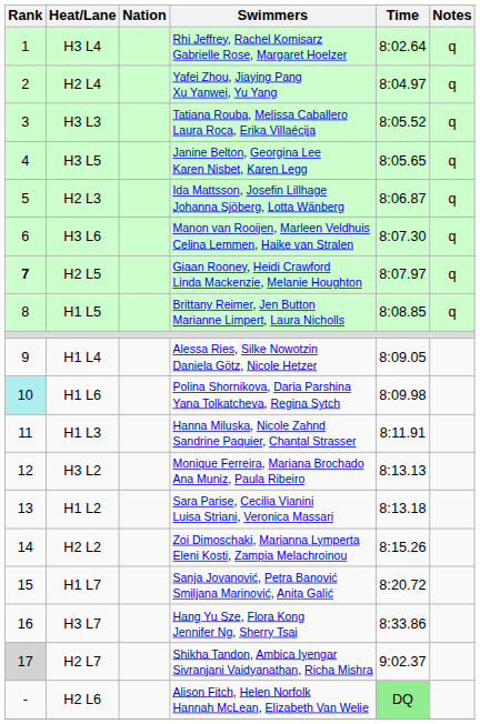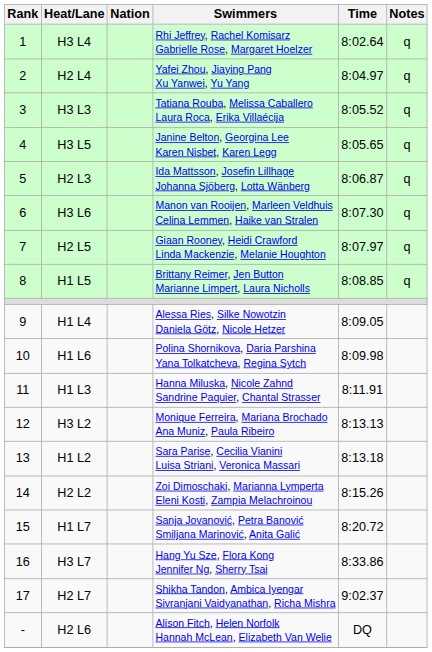H2 L5 | Rank: bold -> normal
H1 L6 | Rank: paleturquoise background -> no background
H2 L7 | Rank: lightgrey background -> no background
H2 L6 | Time: lightgreen background -> no background
